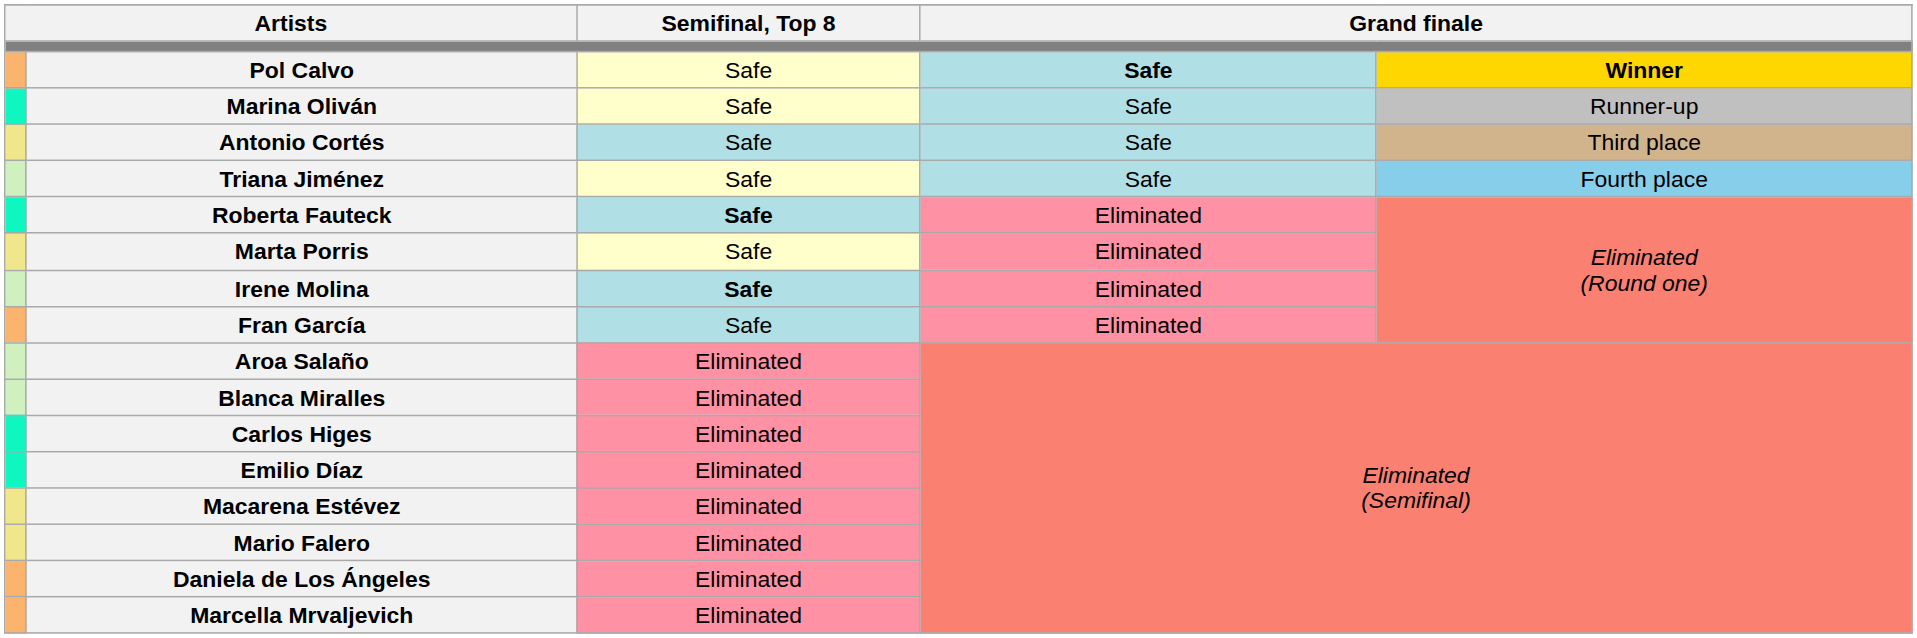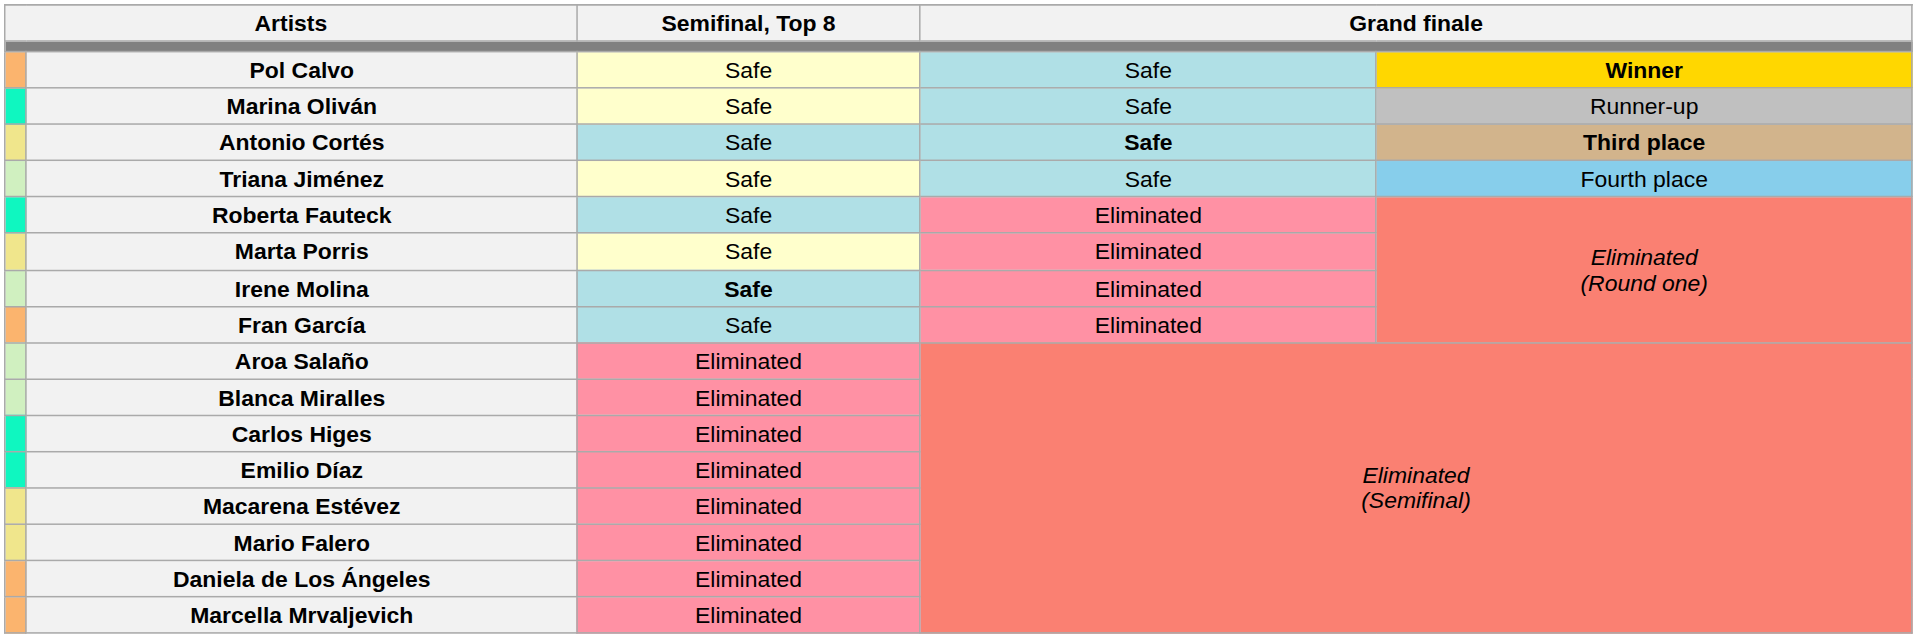Pol Calvo | column 4: bold -> normal
Antonio Cortés | column 4: normal -> bold
Antonio Cortés | column 5: normal -> bold
Roberta Fauteck | Semifinal, Top 8: bold -> normal
